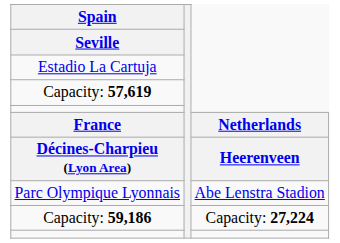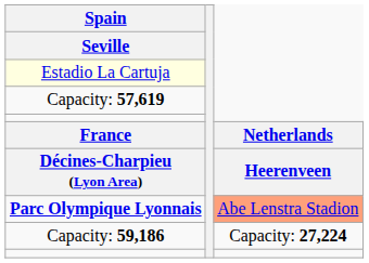Estadio La Cartuja | Spain / Seville: no background -> lightyellow background
Parc Olympique Lyonnais | Spain / Seville: normal -> bold
Parc Olympique Lyonnais | column 3: no background -> lightsalmon background
